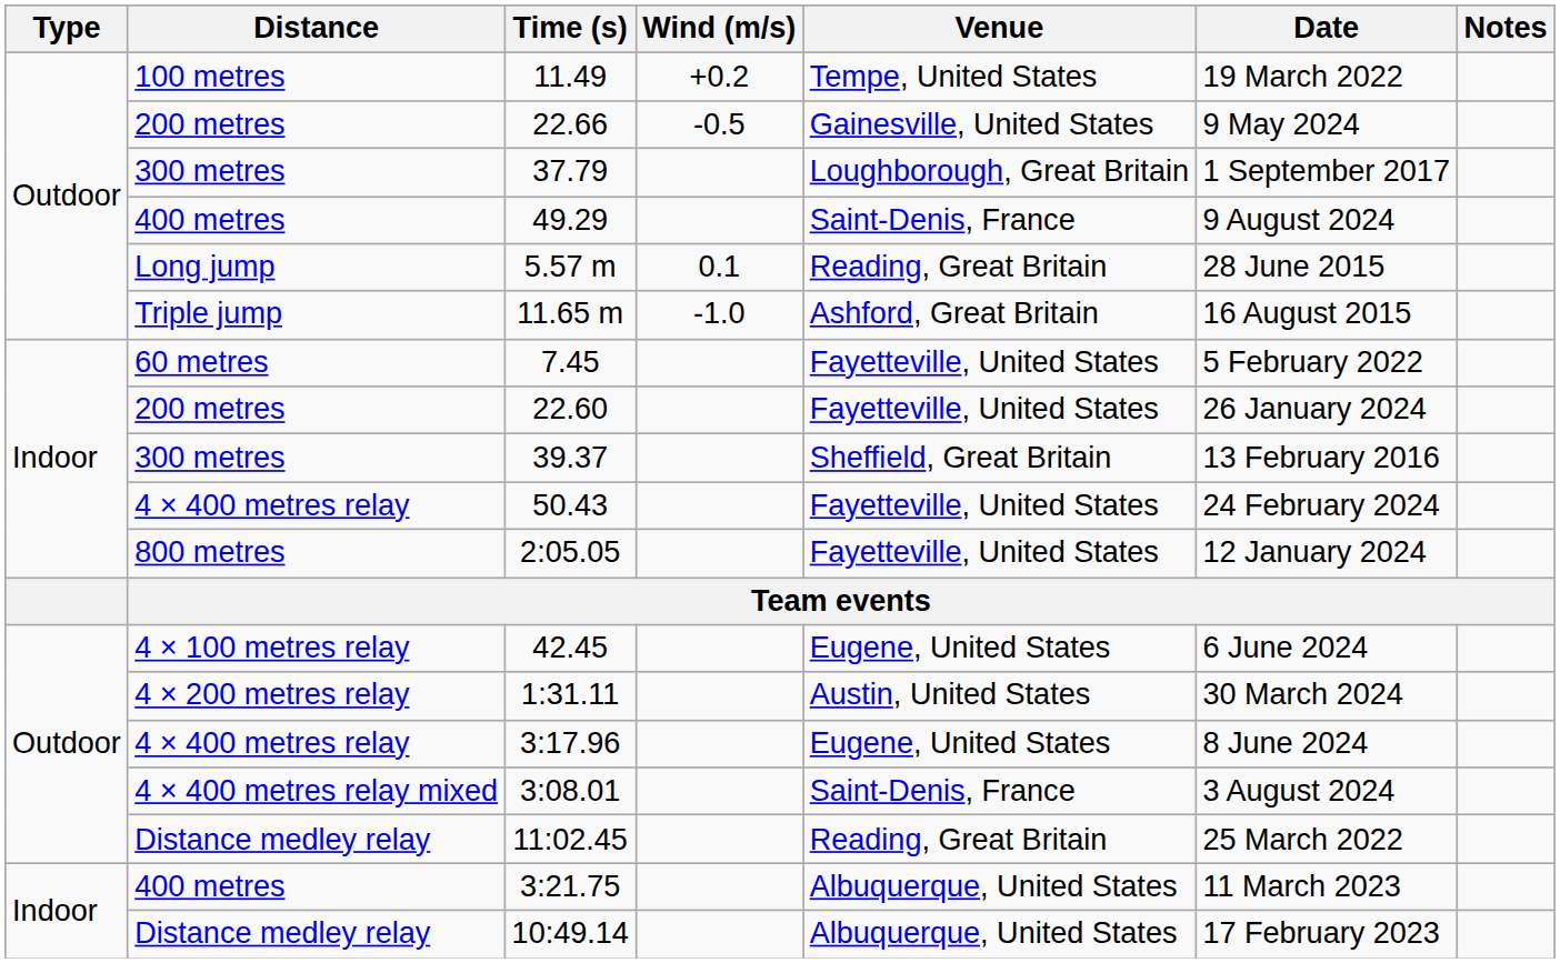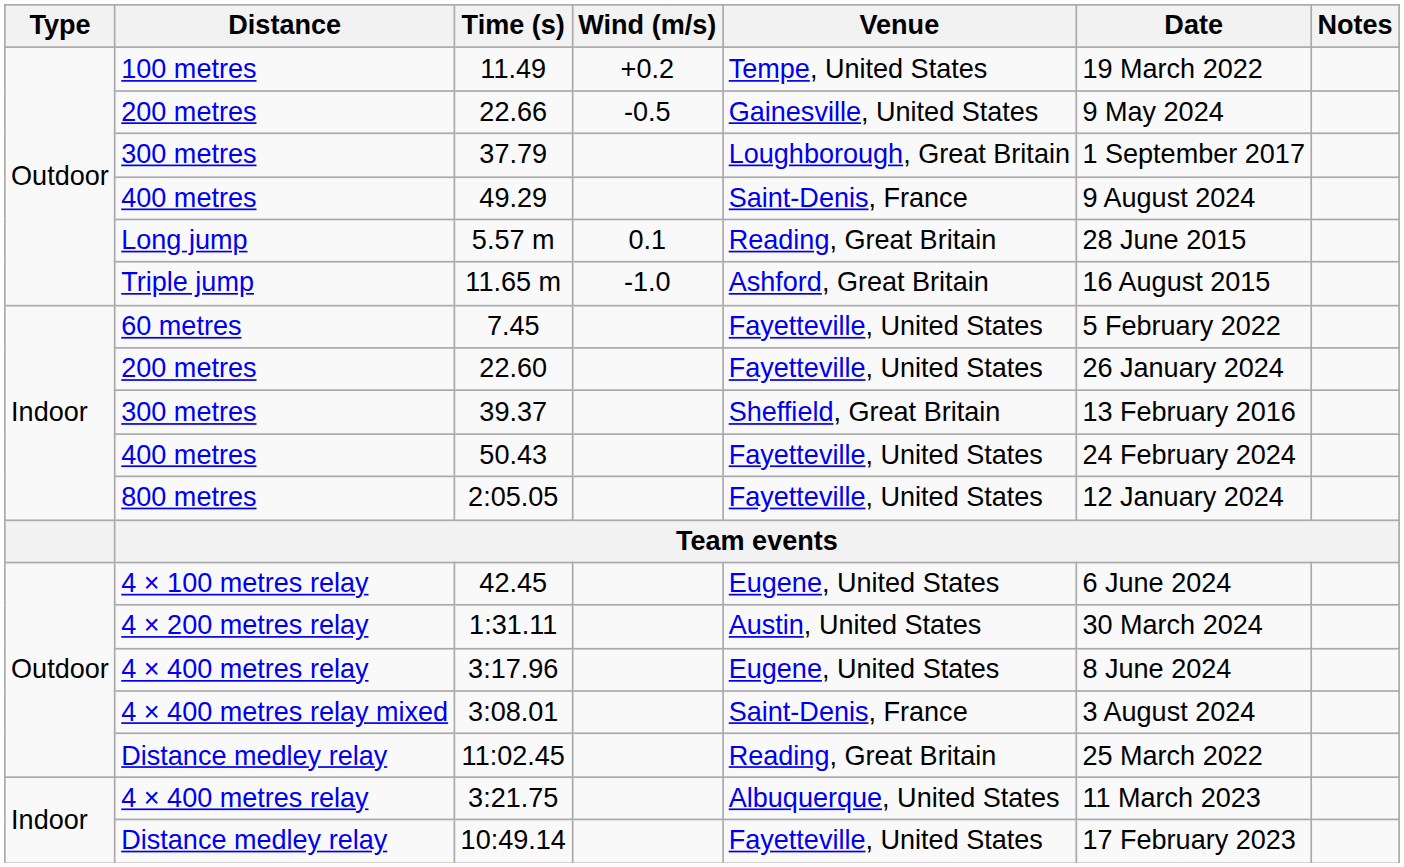50.43 | Distance: 4 × 400 metres relay -> 400 metres
3:21.75 | Distance: 400 metres -> 4 × 400 metres relay
10:49.14 | Venue: Albuquerque, United States -> Fayetteville, United States
